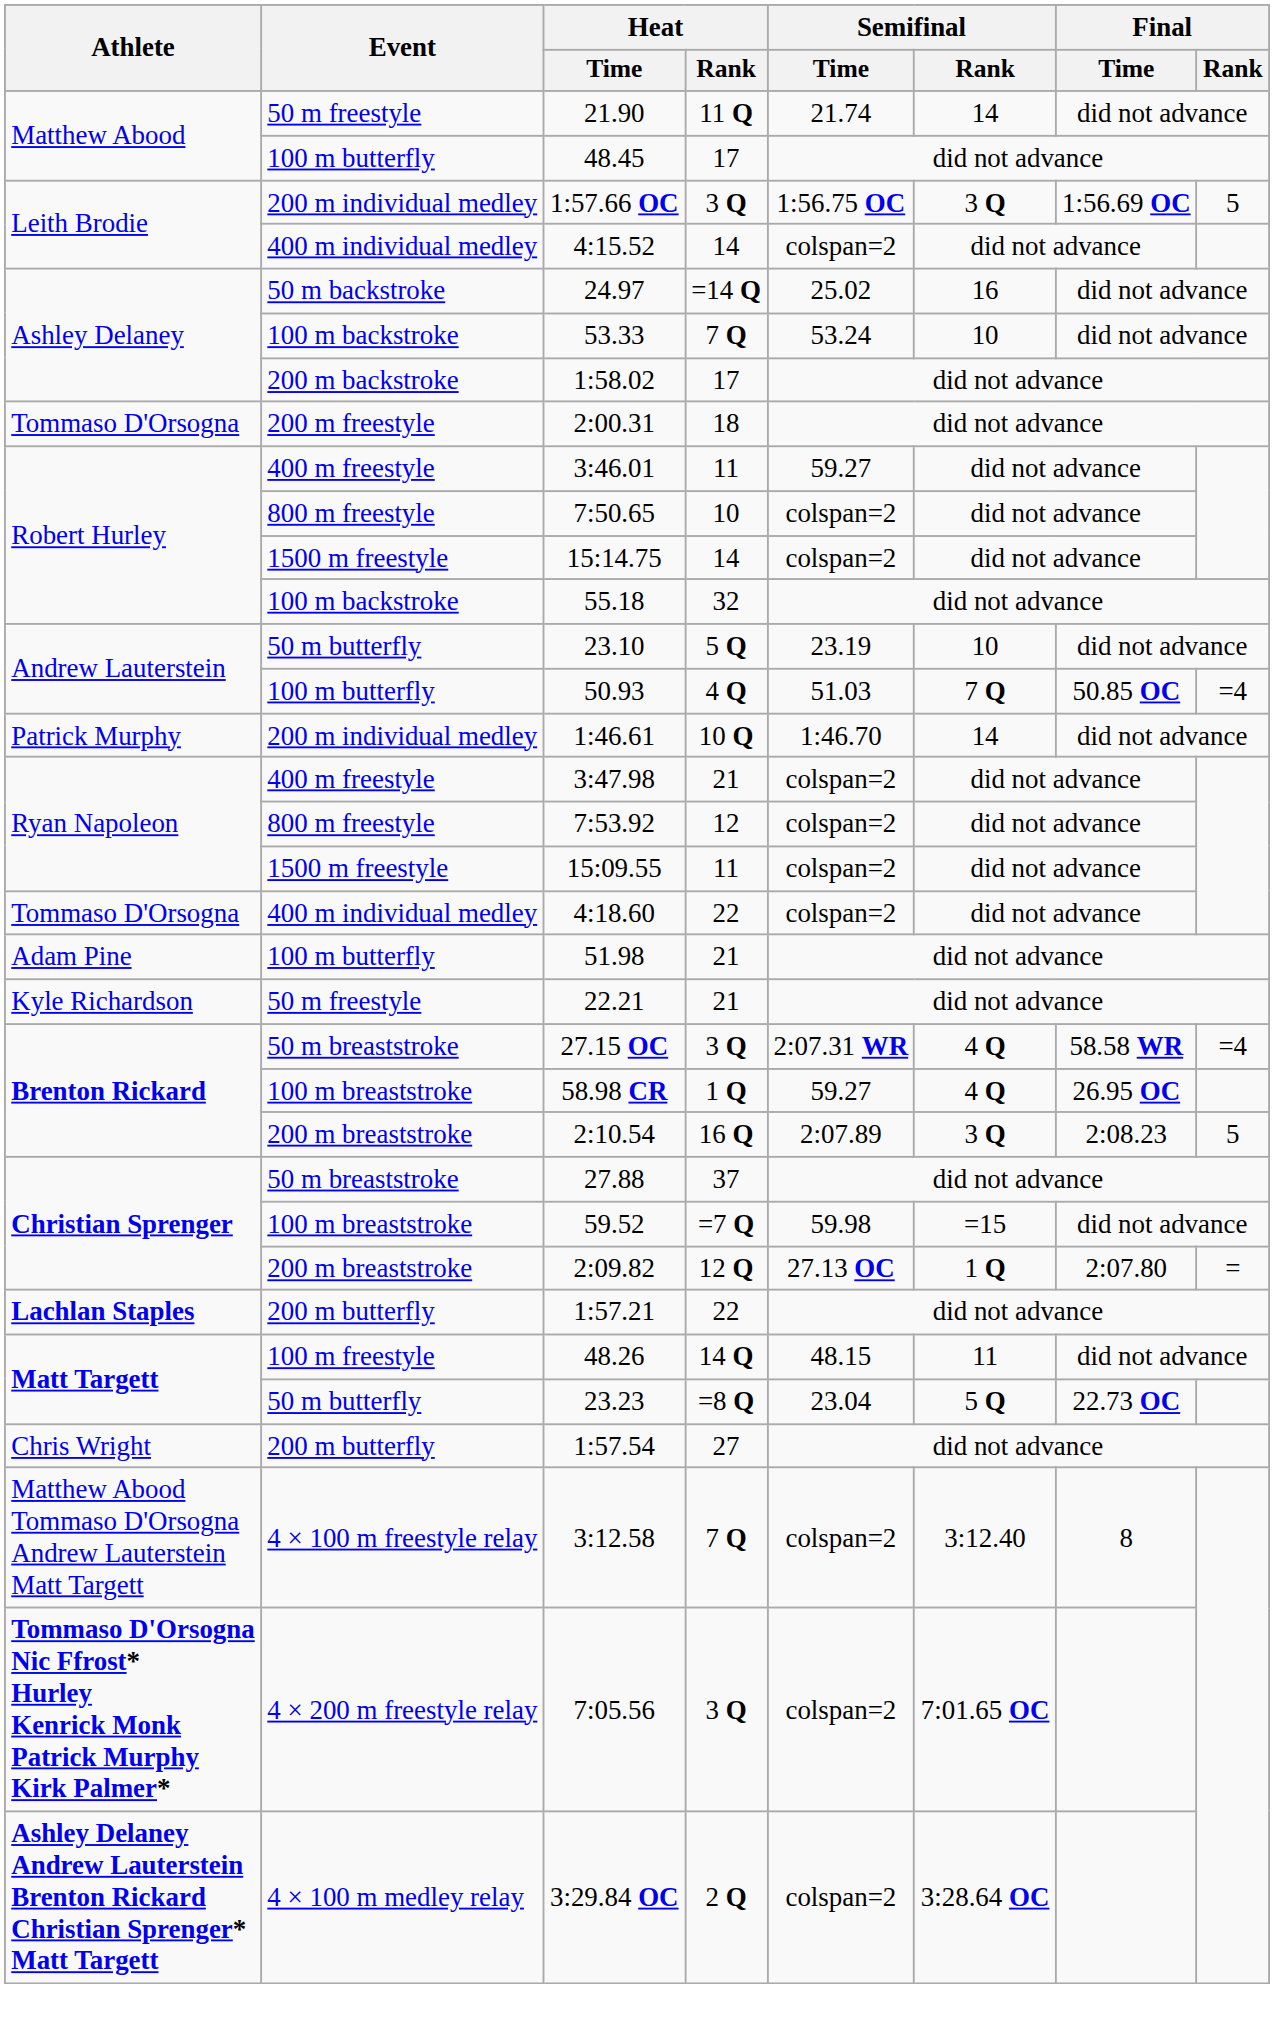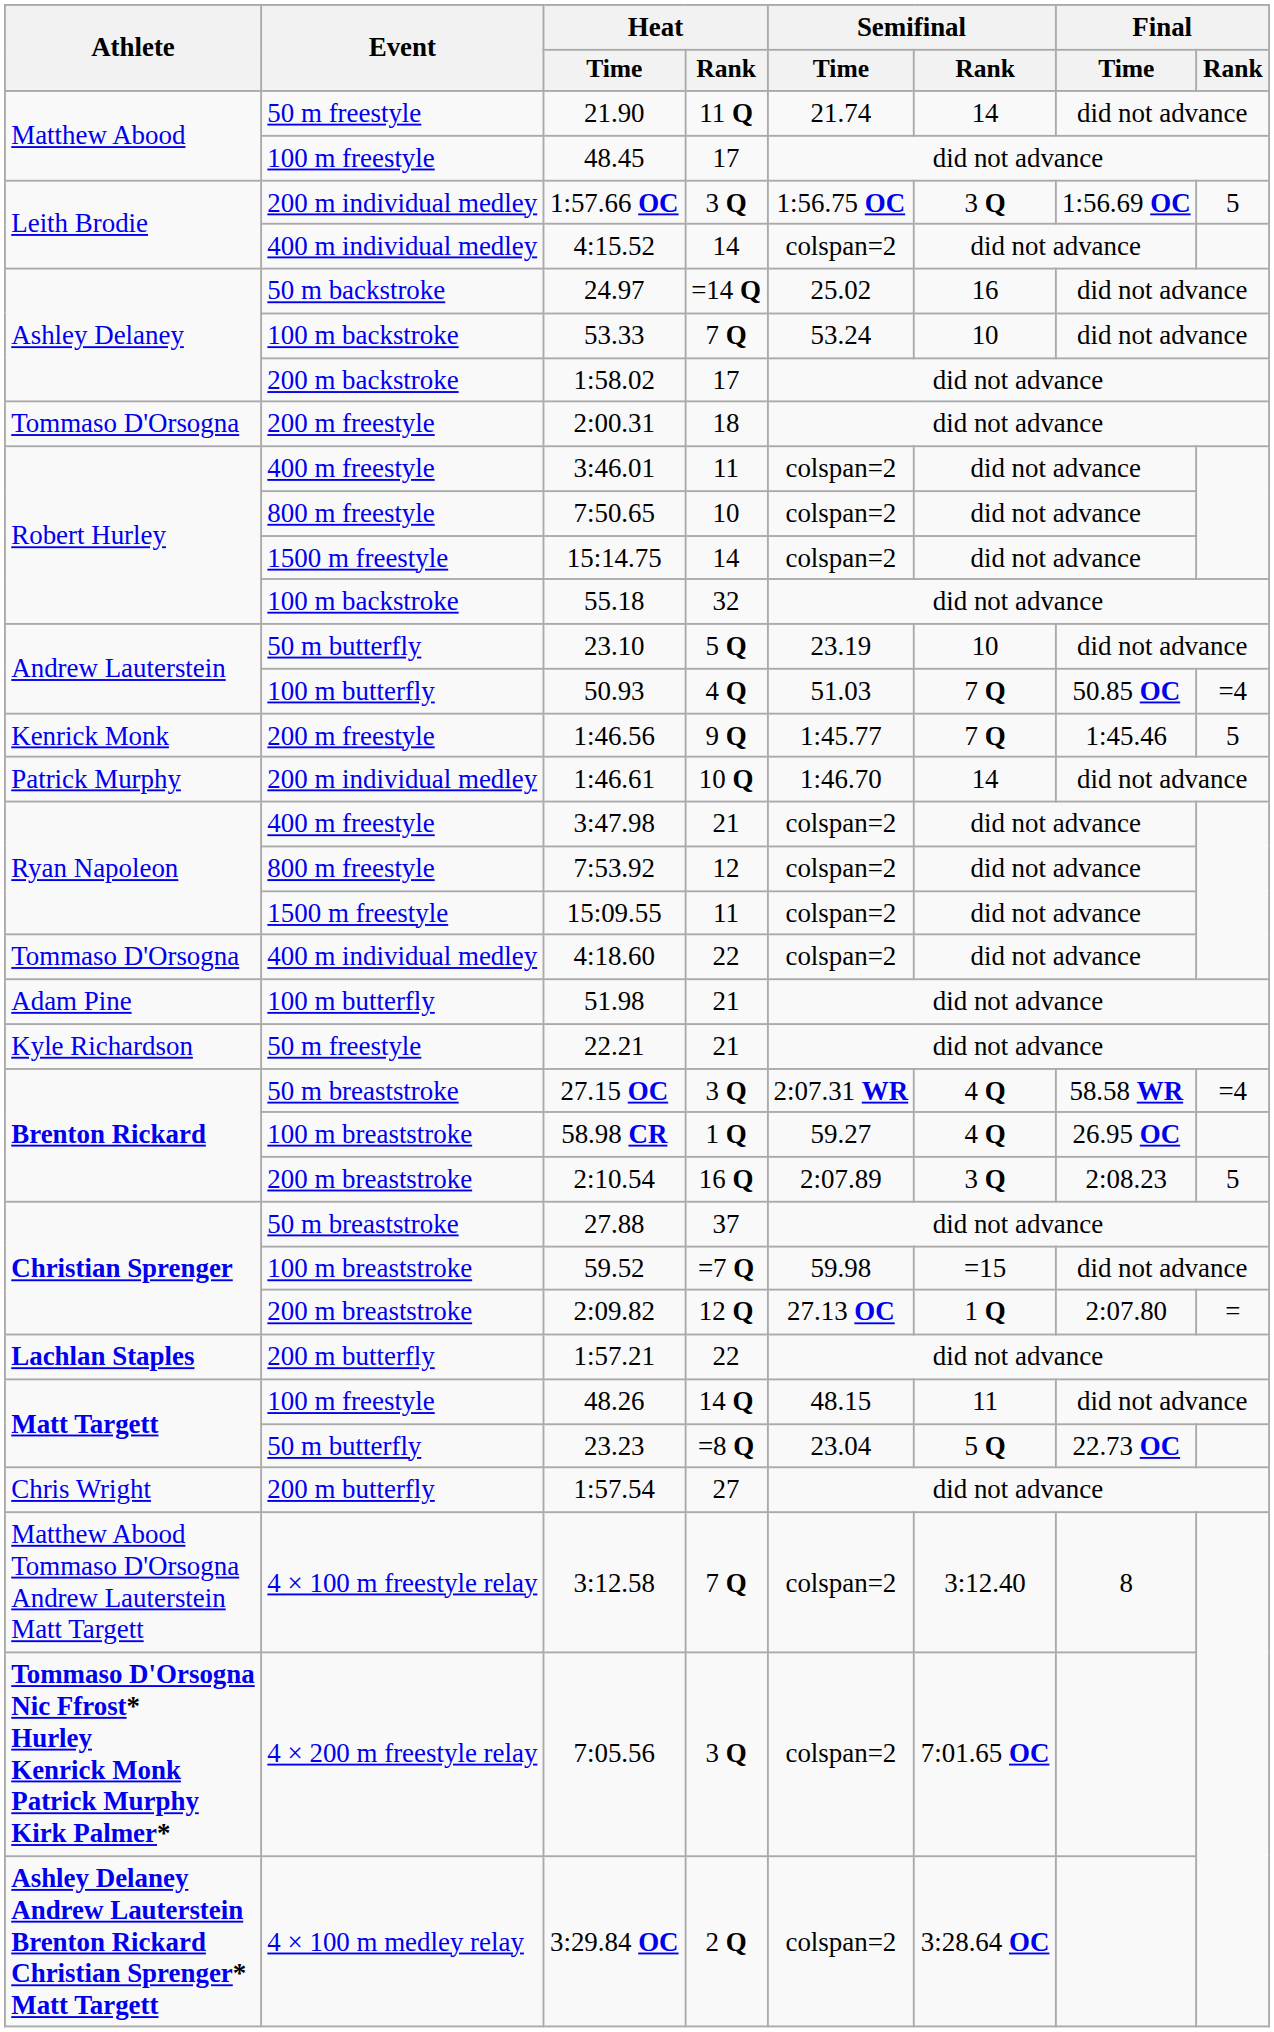48.45 | Event: 100 m butterfly -> 100 m freestyle
3:46.01 | Semifinal / Time: 59.27 -> colspan=2
+ row: Kenrick Monk | 200 m freestyle | 1:46.56 | 9 Q | 1:45.77 | 7 Q | 1:45.46 | 5
